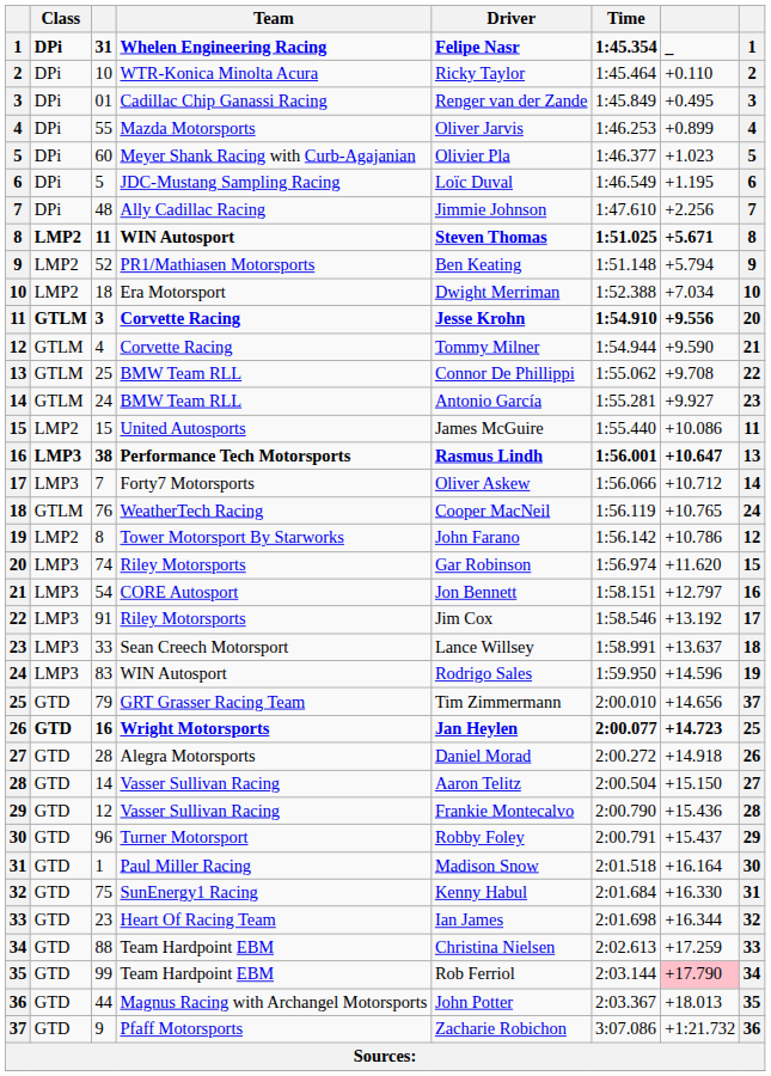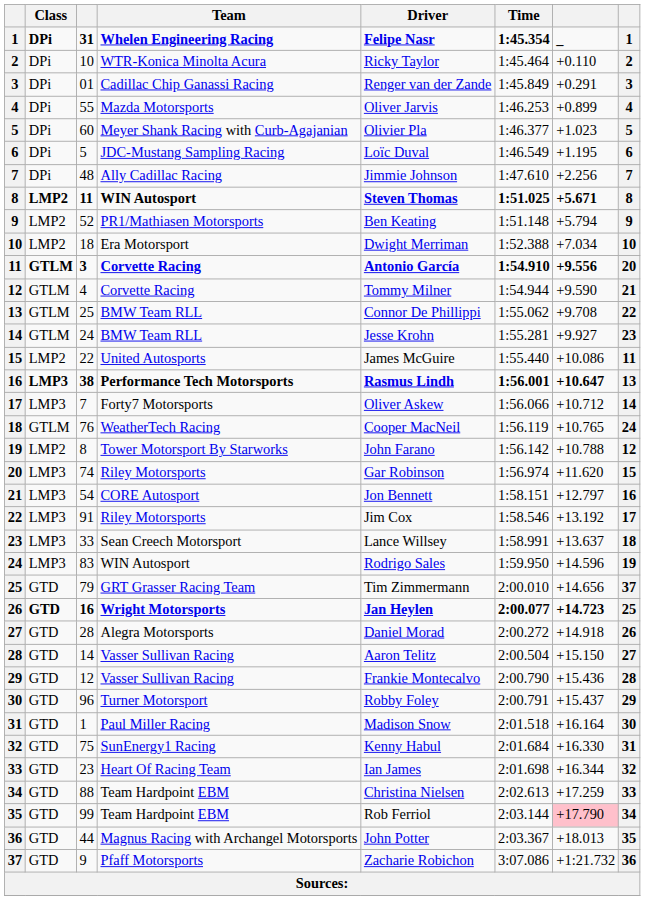row 4 | column 7: +0.495 -> +0.291
row 12 | Driver: Jesse Krohn -> Antonio García
row 15 | Driver: Antonio García -> Jesse Krohn
row 16 | column 3: 15 -> 22
row 20 | column 7: +10.786 -> +10.788
